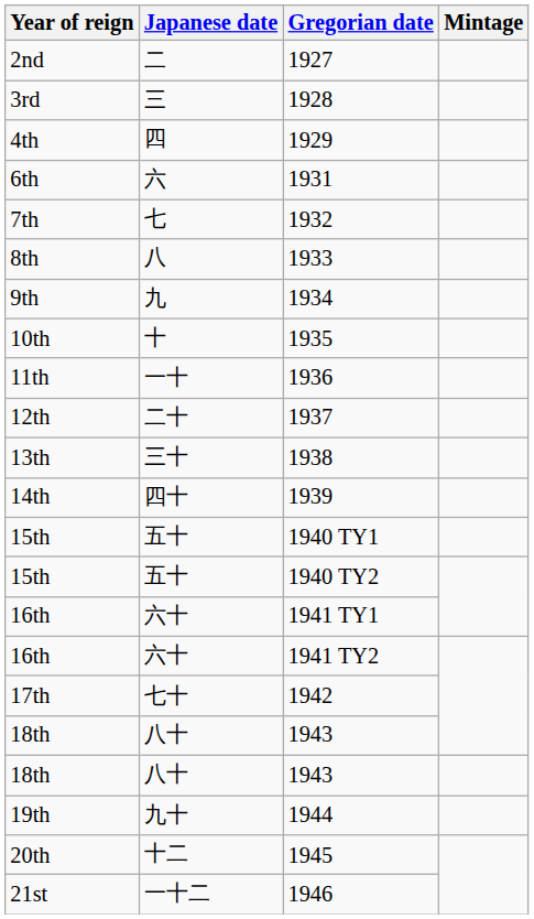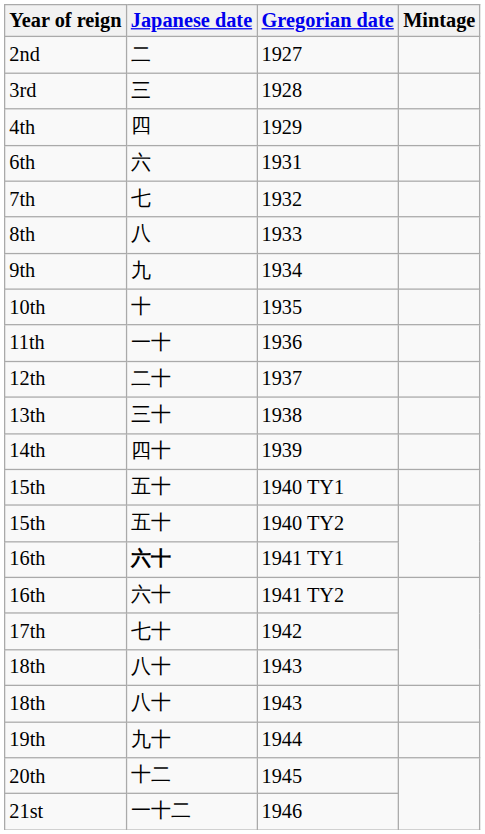1941 TY1 | Japanese date: normal -> bold
